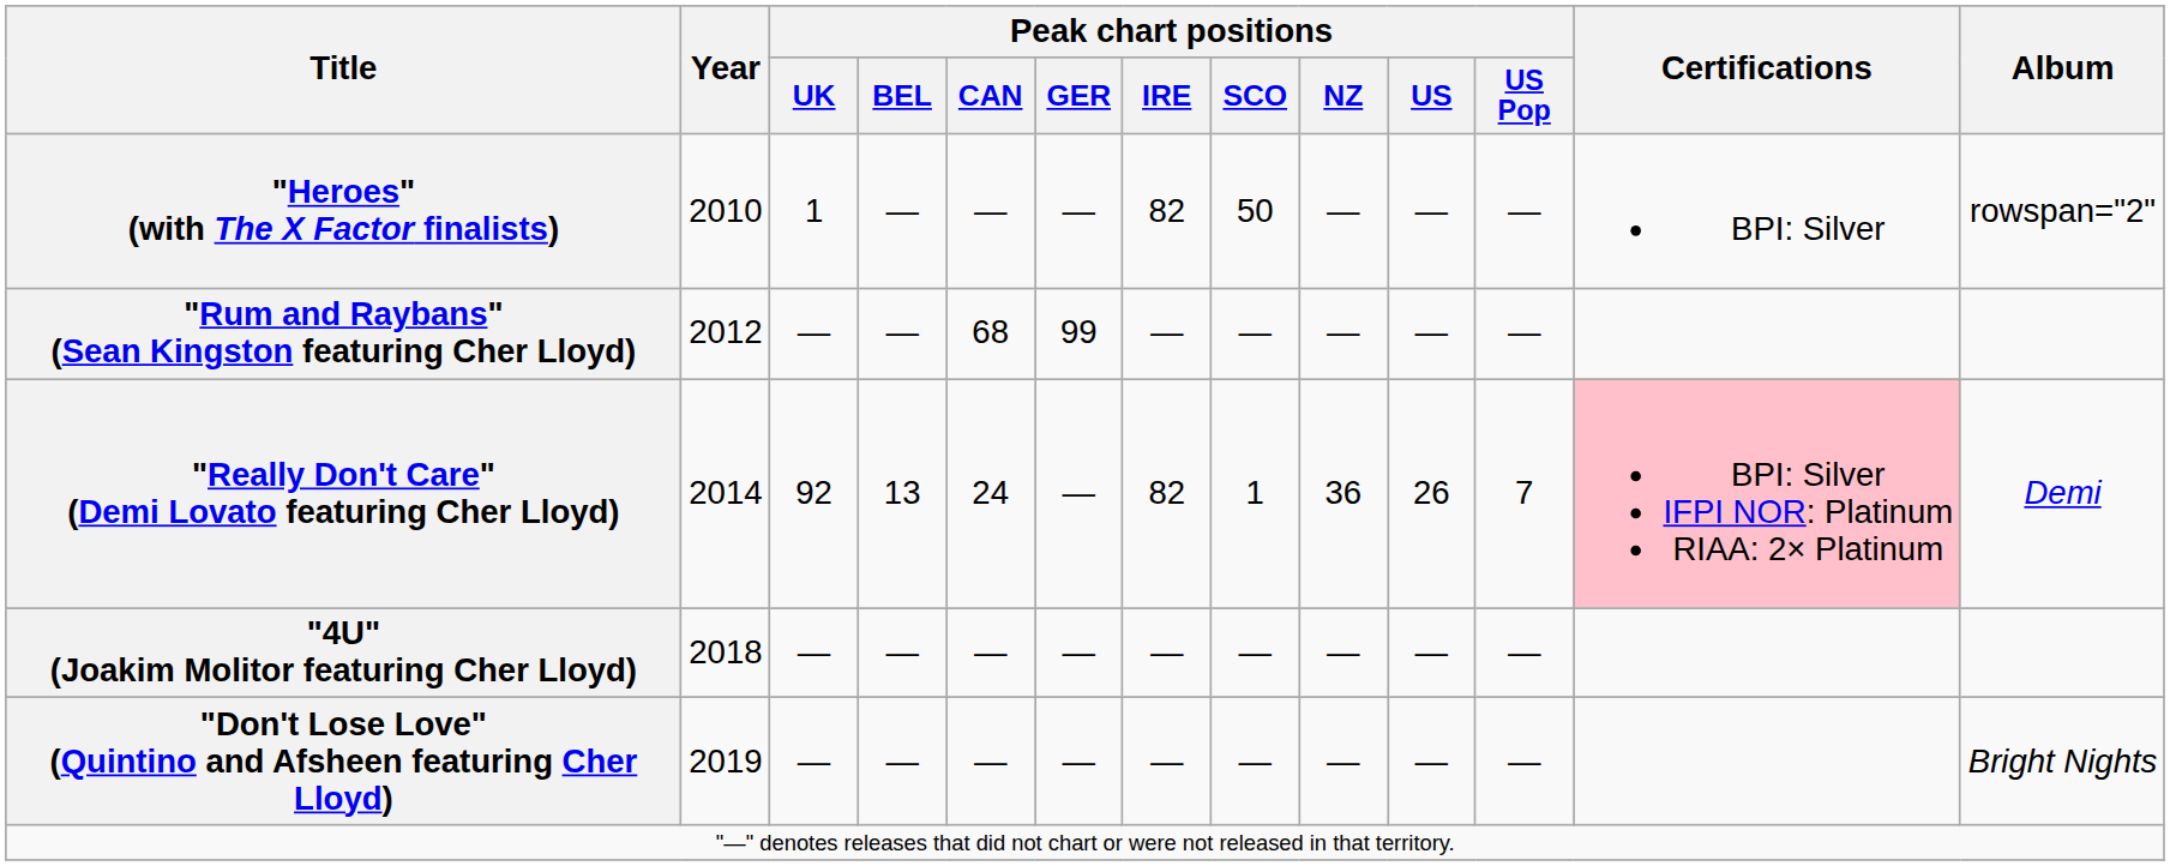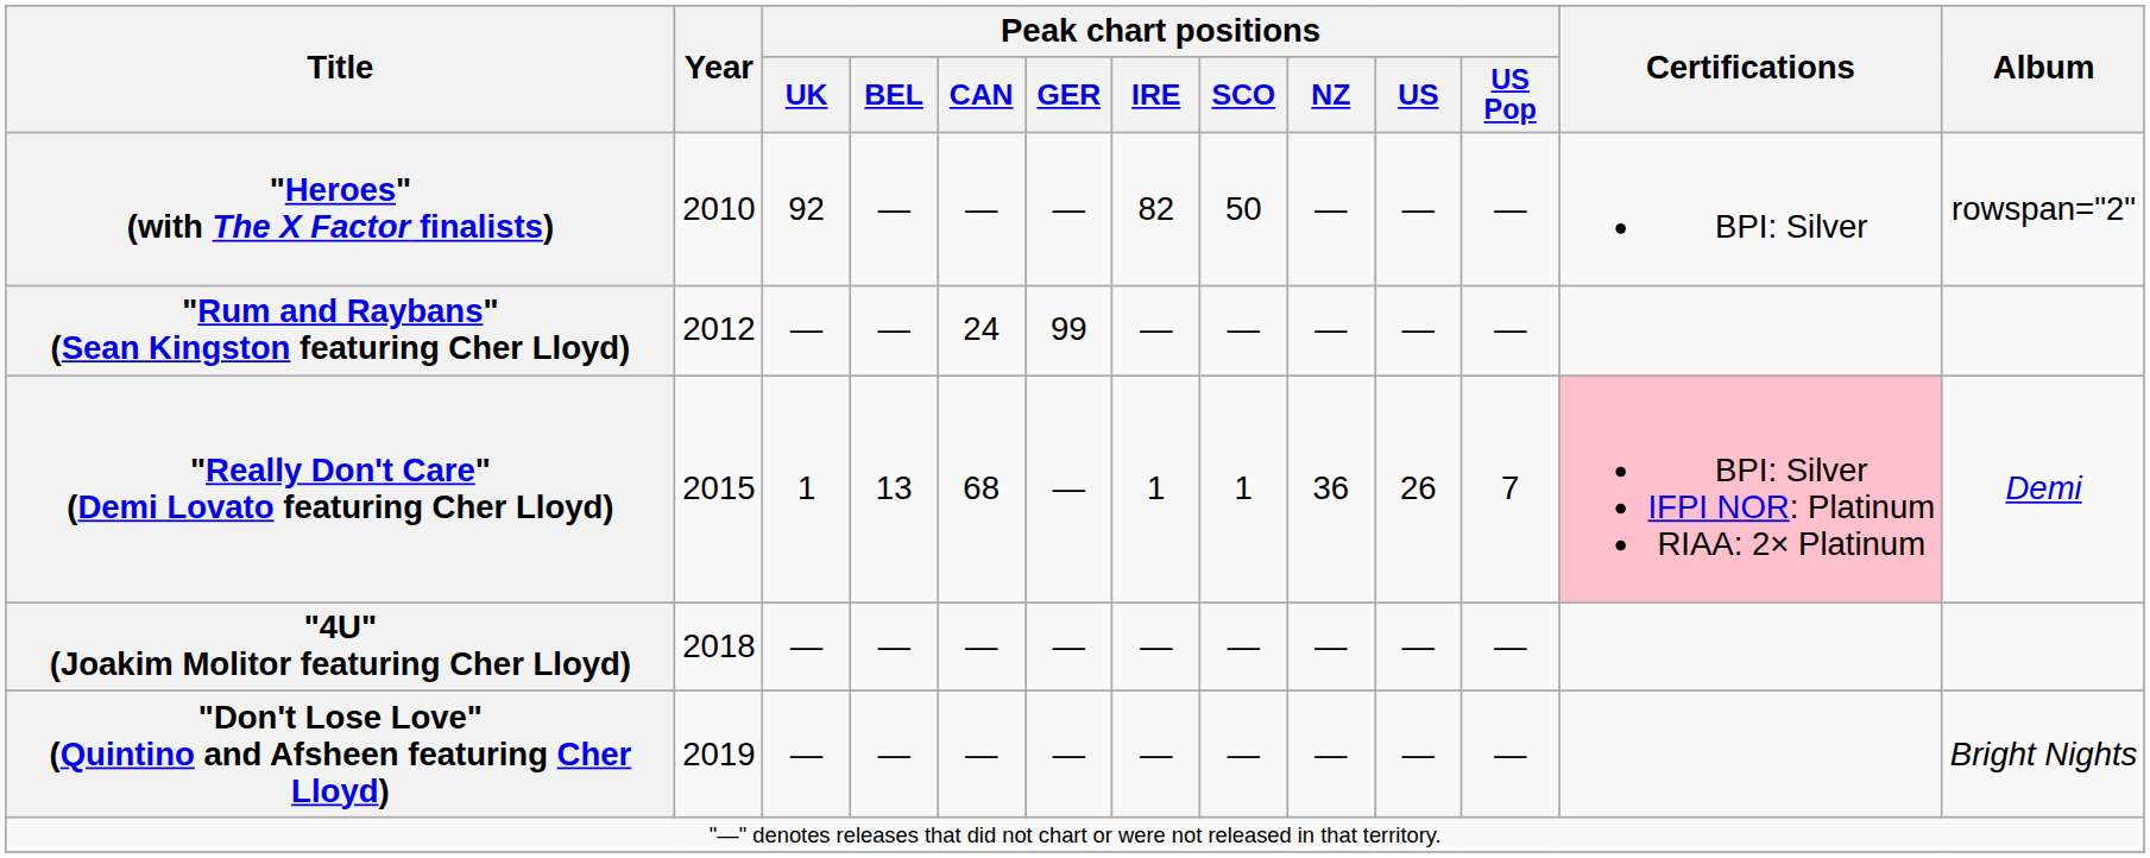"Heroes" (with The X Factor finalists) | Peak chart positions / UK: 1 -> 92
"Rum and Raybans" (Sean Kingston featuring Cher Lloyd) | Peak chart positions / CAN: 68 -> 24
"Really Don't Care" (Demi Lovato featuring Cher Lloyd) | Year: 2014 -> 2015
"Really Don't Care" (Demi Lovato featuring Cher Lloyd) | Peak chart positions / UK: 92 -> 1
"Really Don't Care" (Demi Lovato featuring Cher Lloyd) | Peak chart positions / CAN: 24 -> 68
"Really Don't Care" (Demi Lovato featuring Cher Lloyd) | Peak chart positions / IRE: 82 -> 1
